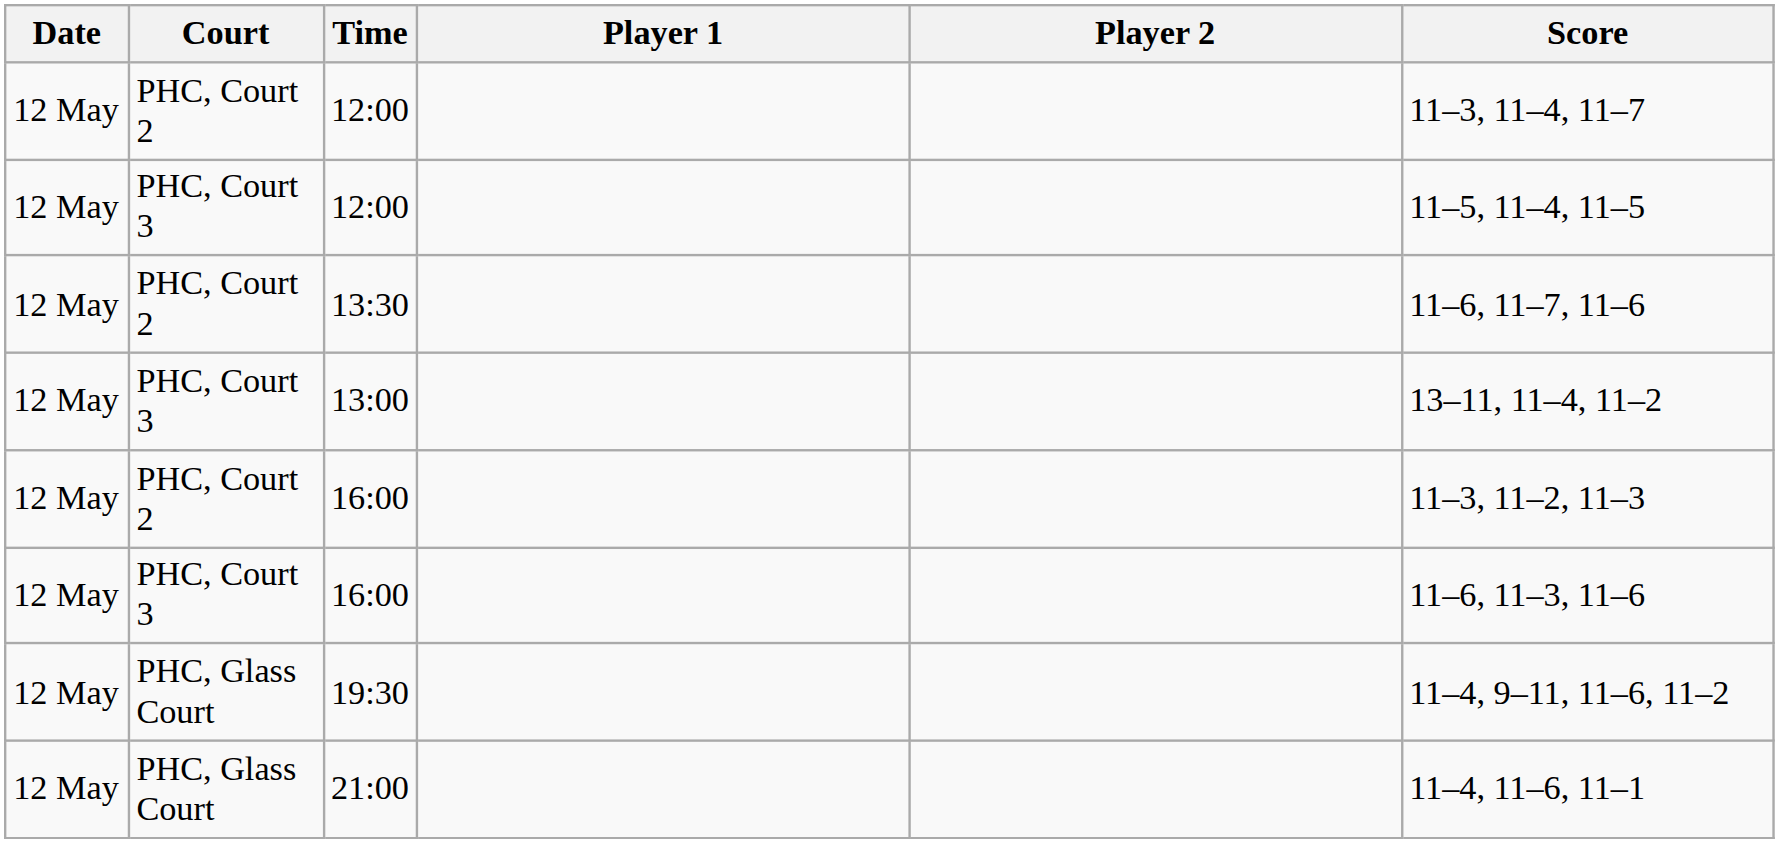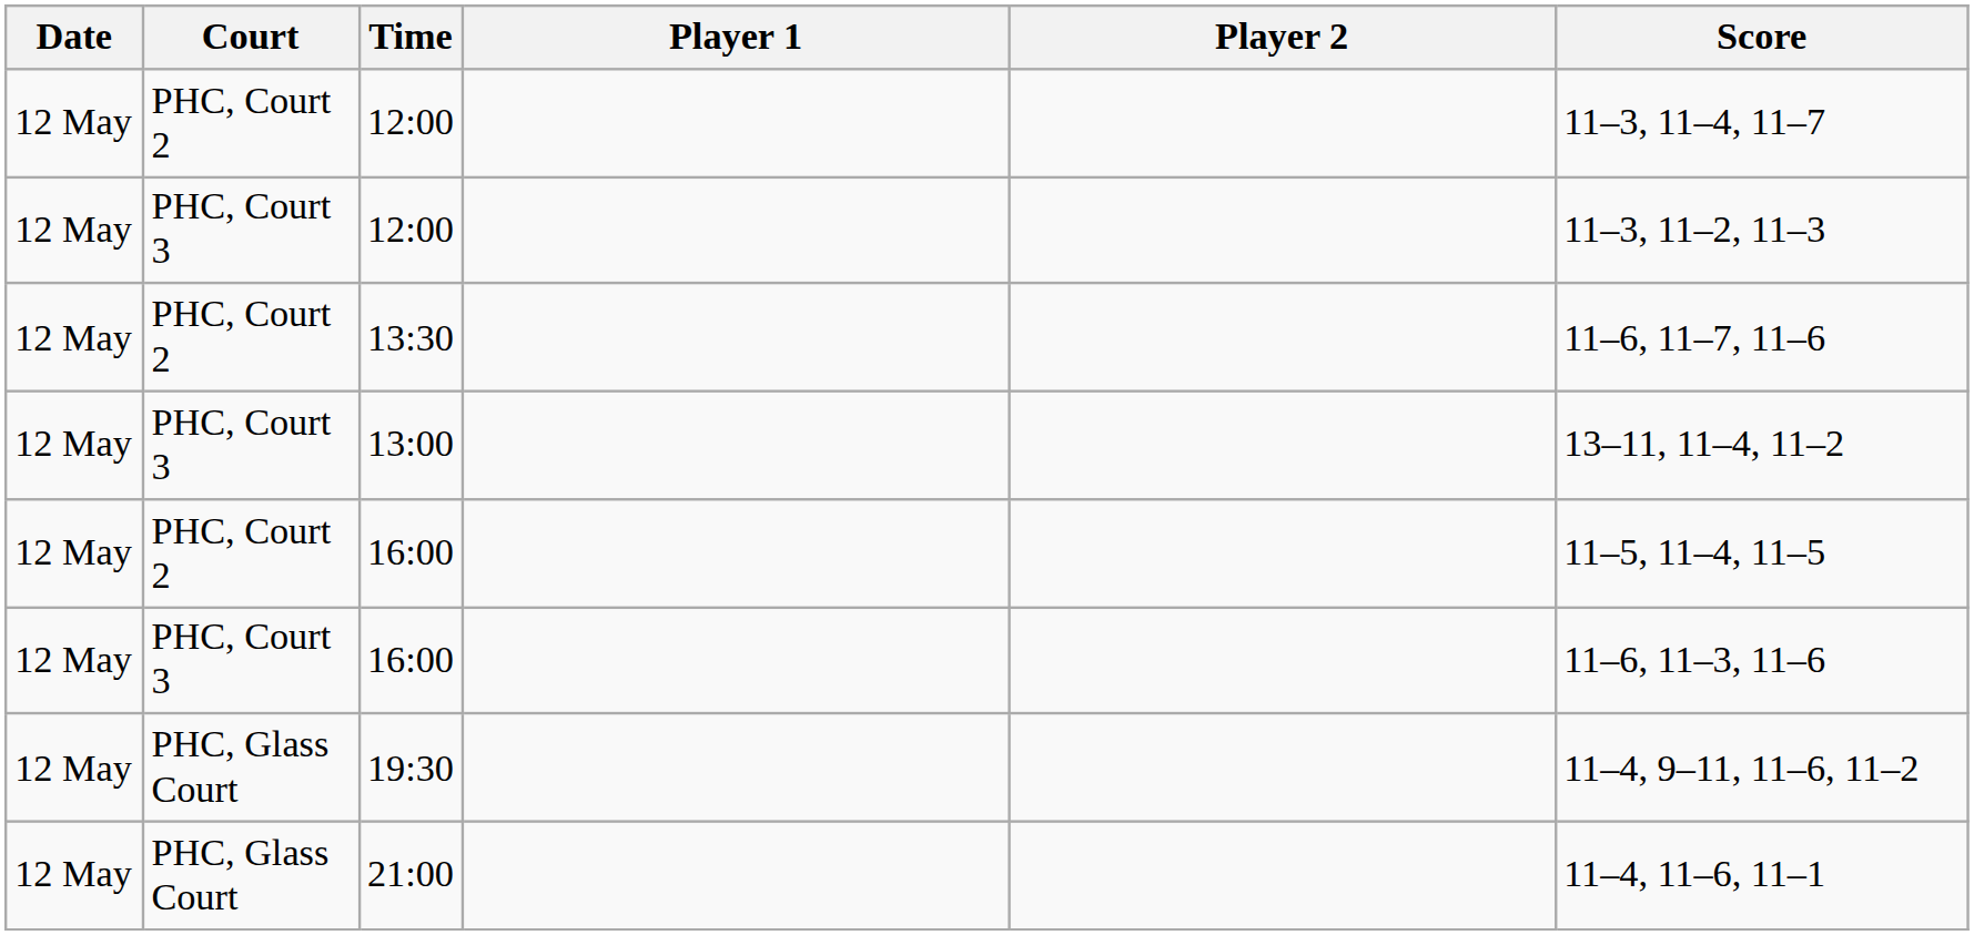PHC, Court 3 / 12:00 | Score: 11–5, 11–4, 11–5 -> 11–3, 11–2, 11–3
PHC, Court 2 / 16:00 | Score: 11–3, 11–2, 11–3 -> 11–5, 11–4, 11–5
